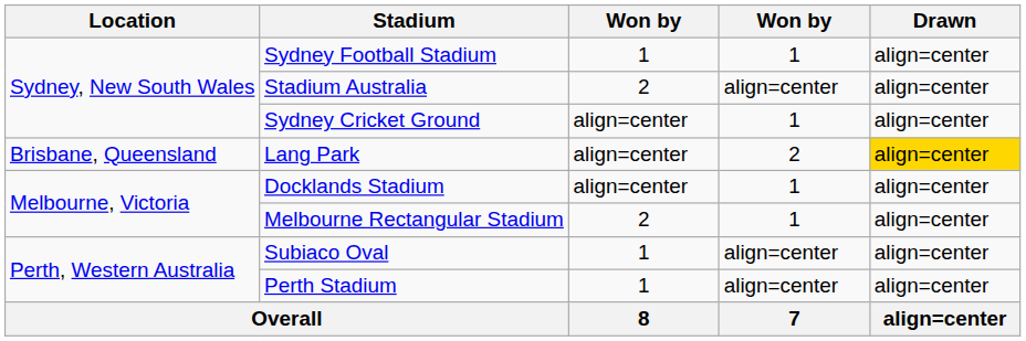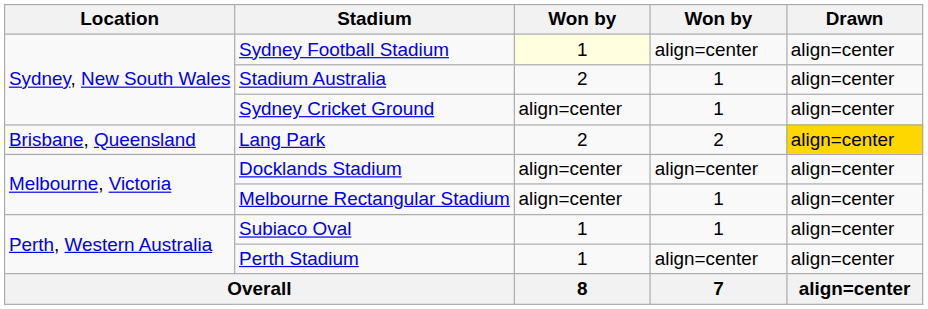Sydney Football Stadium | column 3: no background -> lightyellow background
Sydney Football Stadium | column 4: 1 -> align=center
Stadium Australia | column 4: align=center -> 1
Lang Park | column 3: align=center -> 2
Docklands Stadium | column 4: 1 -> align=center
Melbourne Rectangular Stadium | column 3: 2 -> align=center
Subiaco Oval | column 4: align=center -> 1
